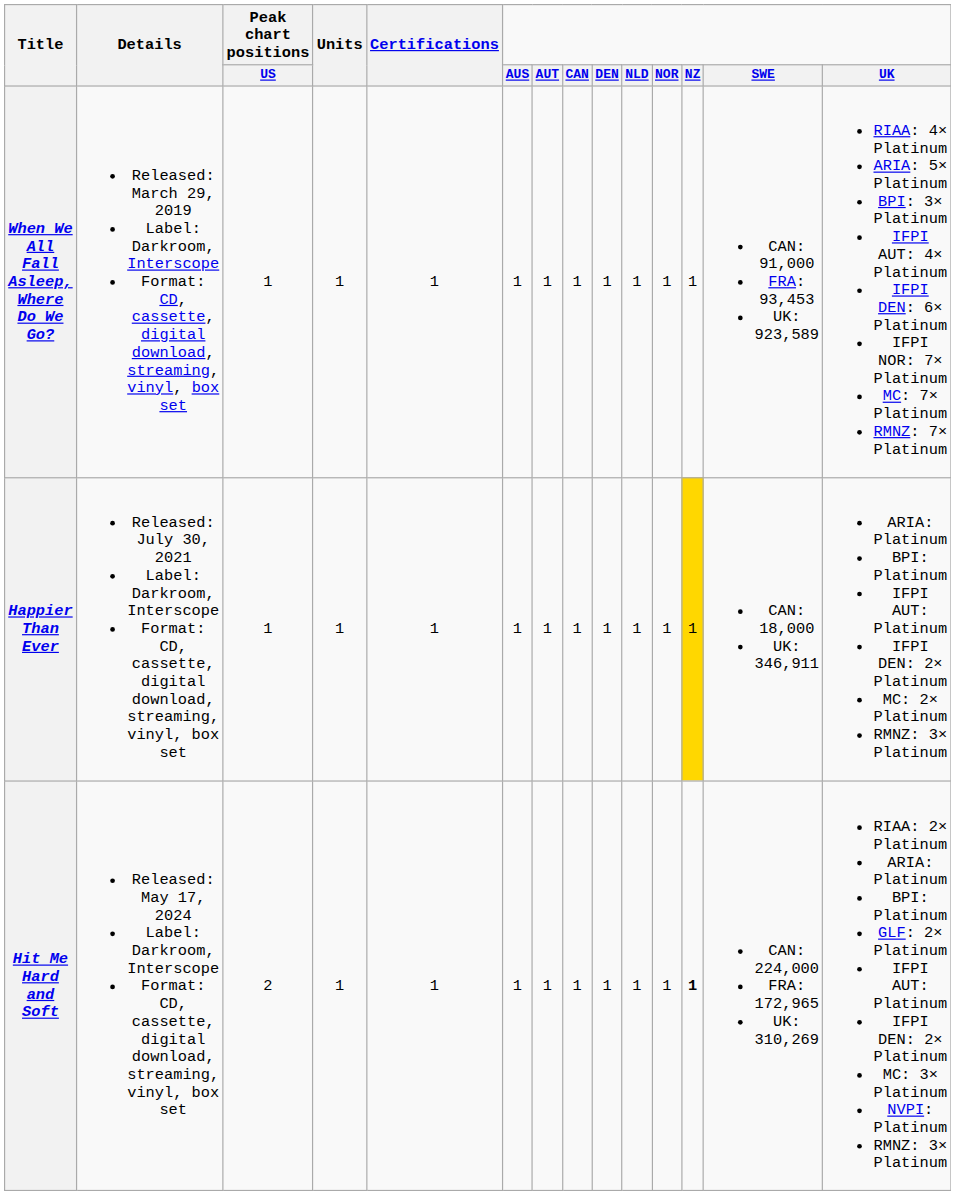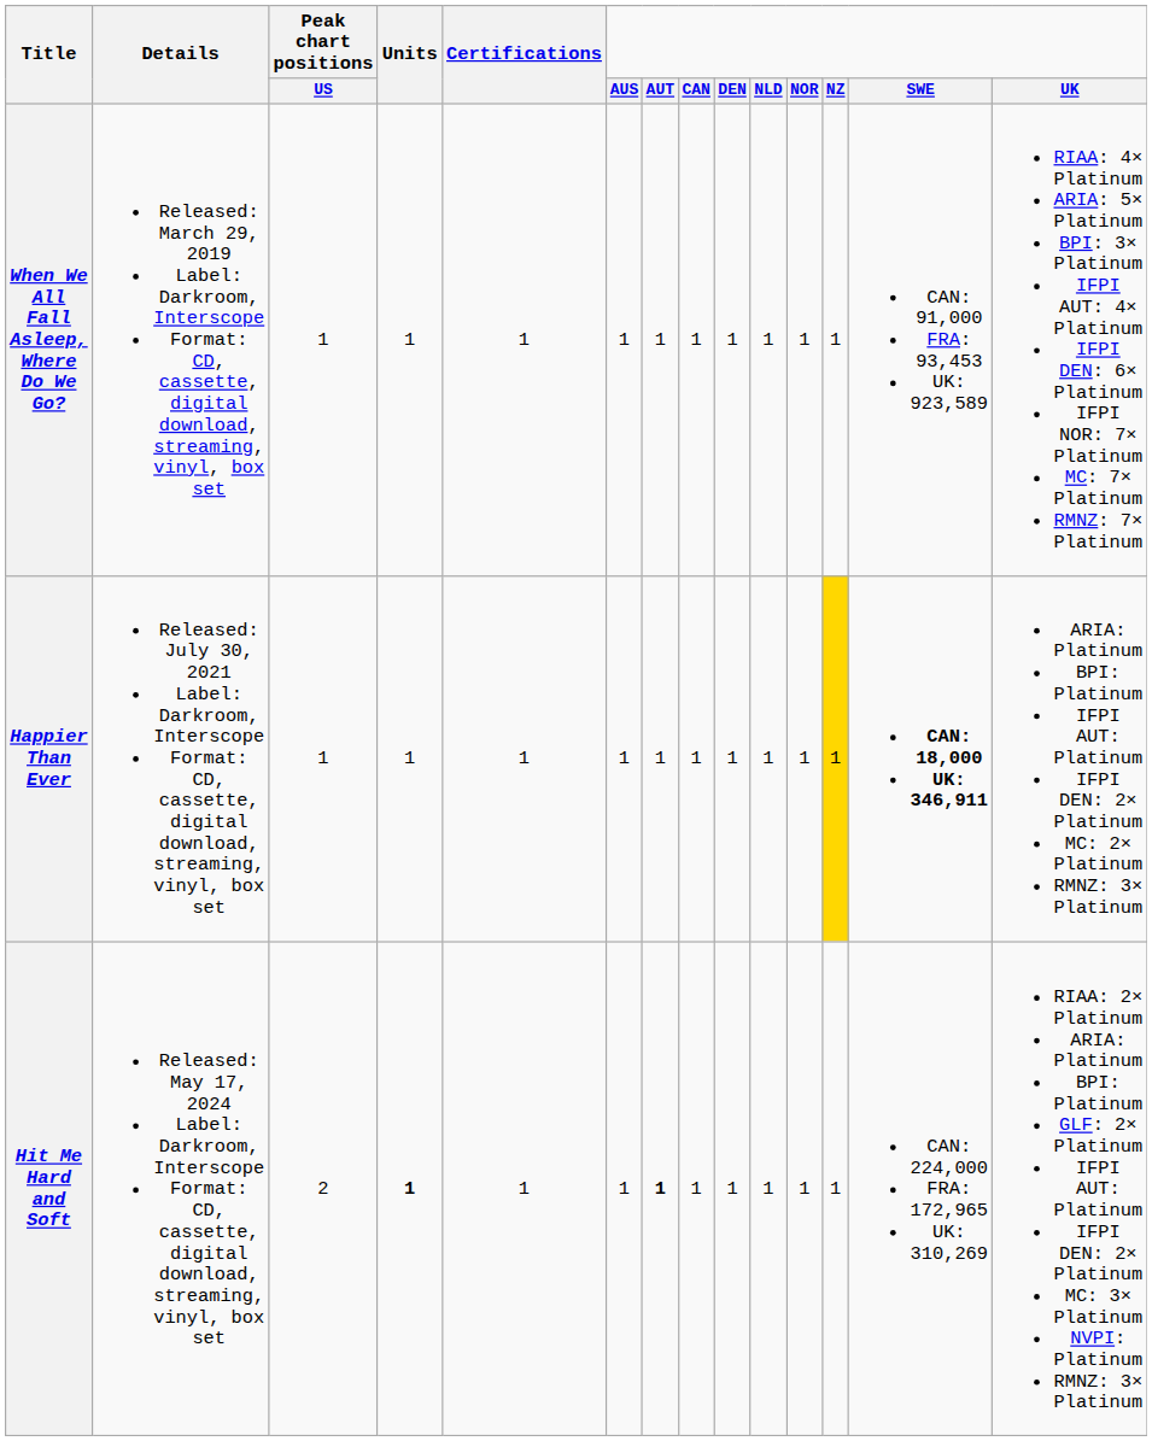Happier Than Ever | SWE: normal -> bold
Hit Me Hard and Soft | Units: normal -> bold
Hit Me Hard and Soft | AUT: normal -> bold
Hit Me Hard and Soft | NZ: bold -> normal
